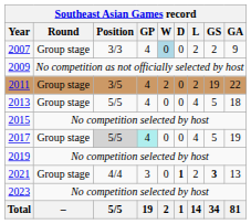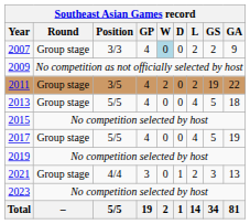2017 | Position: lightgrey background -> no background
2017 | GP: paleturquoise background -> no background
2021 | D: bold -> normal
2021 | GS: bold -> normal
